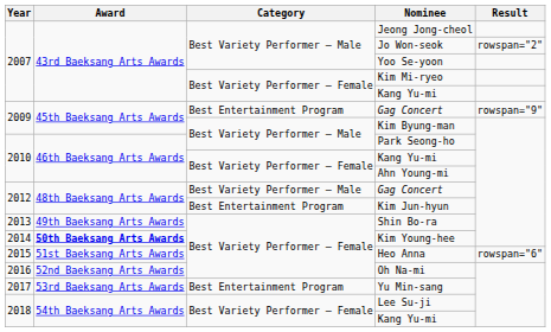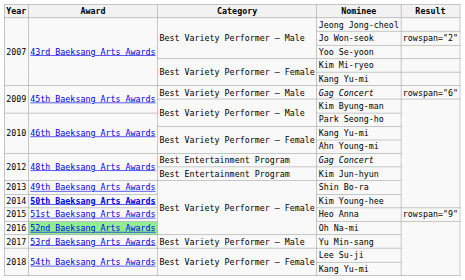2009 / Gag Concert | Category: Best Entertainment Program -> Best Variety Performer – Male
2009 / Gag Concert | Result: rowspan="9" -> rowspan="6"
2012 / Gag Concert | Category: Best Variety Performer – Male -> Best Entertainment Program
Heo Anna | Result: rowspan="6" -> rowspan="9"
Oh Na-mi | Award: no background -> lightgreen background
Yu Min-sang | Category: Best Entertainment Program -> Best Variety Performer – Male
